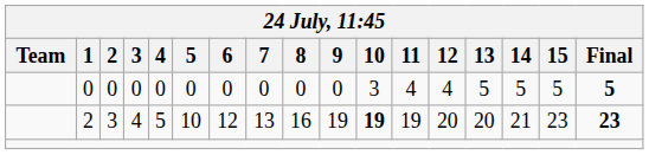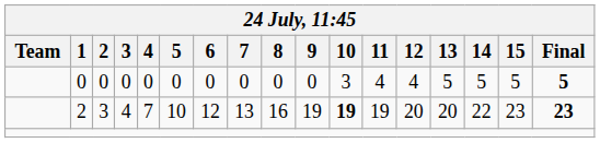row 4 | 4: 5 -> 7
row 4 | 14: 21 -> 22
